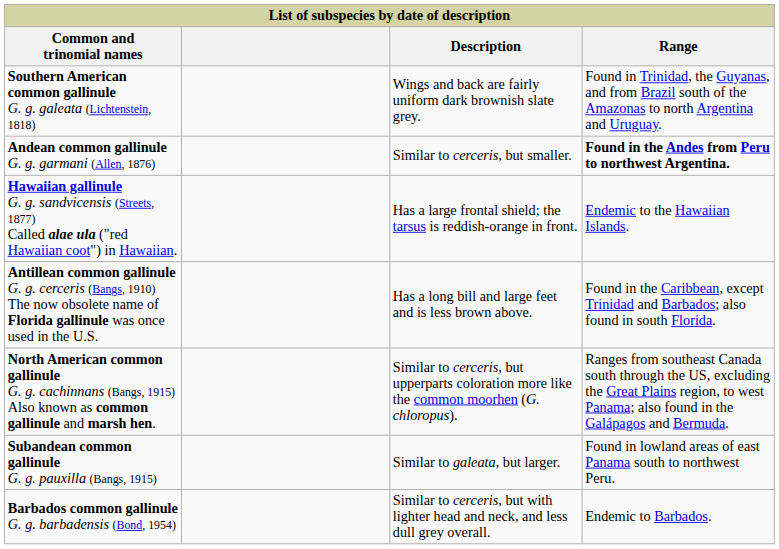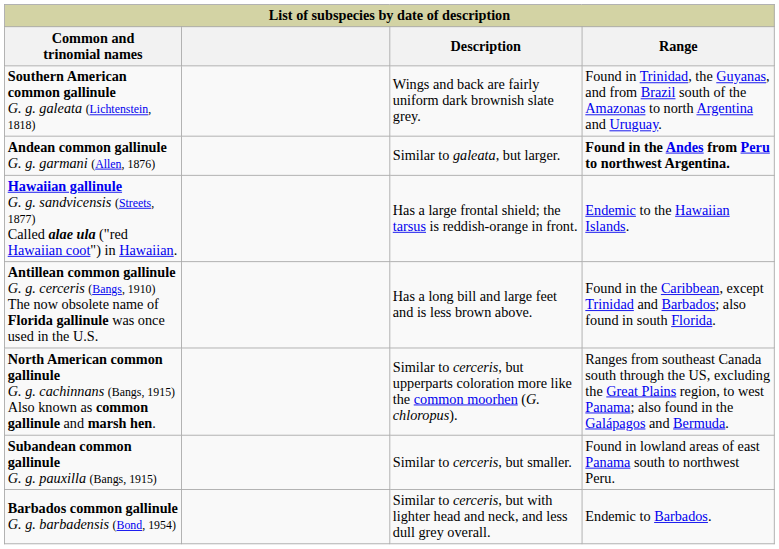Andean common gallinule G. g. garmani (Allen, 1876) | Description: Similar to cerceris, but smaller. -> Similar to galeata, but larger.
Subandean common gallinule G. g. pauxilla (Bangs, 1915) | Description: Similar to galeata, but larger. -> Similar to cerceris, but smaller.
